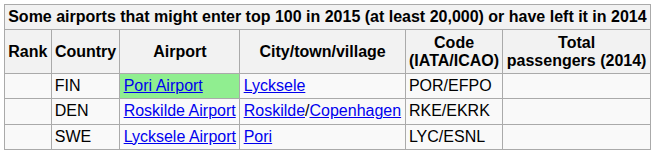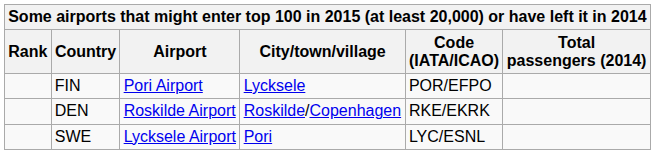FIN | Airport: lightgreen background -> no background
